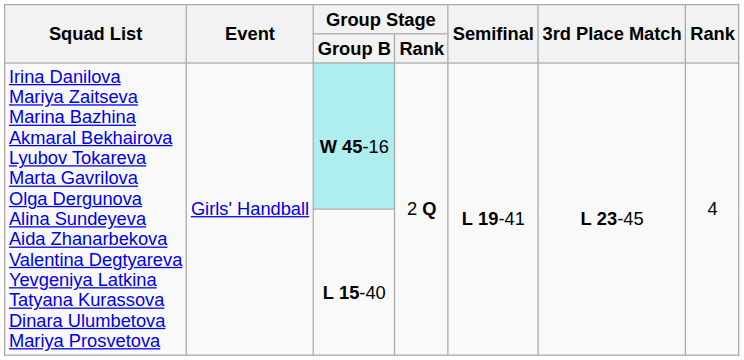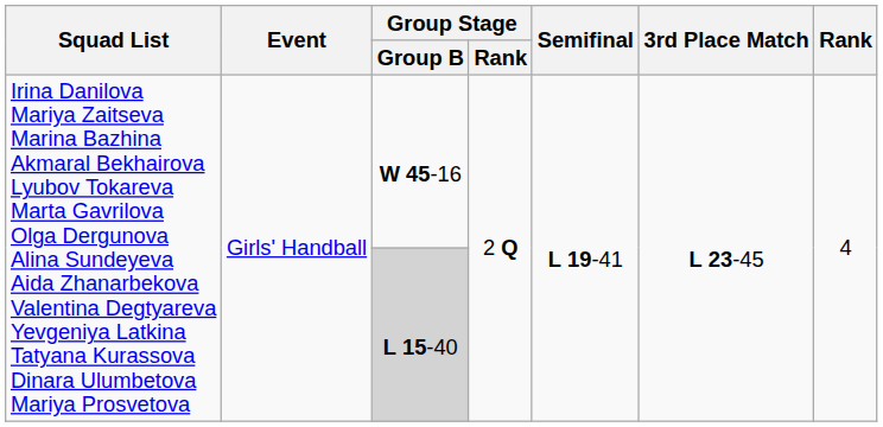W 45-16 | Group Stage / Group B: paleturquoise background -> no background
L 15-40 | Group Stage / Group B: no background -> lightgrey background
